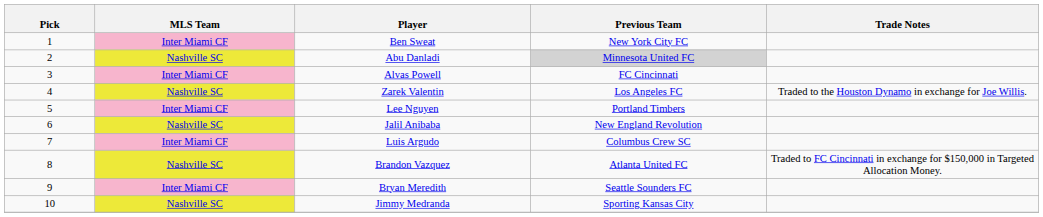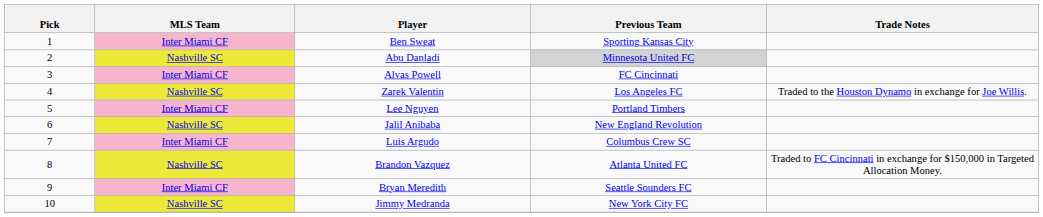Ben Sweat | Previous Team: New York City FC -> Sporting Kansas City
Jimmy Medranda | Previous Team: Sporting Kansas City -> New York City FC
